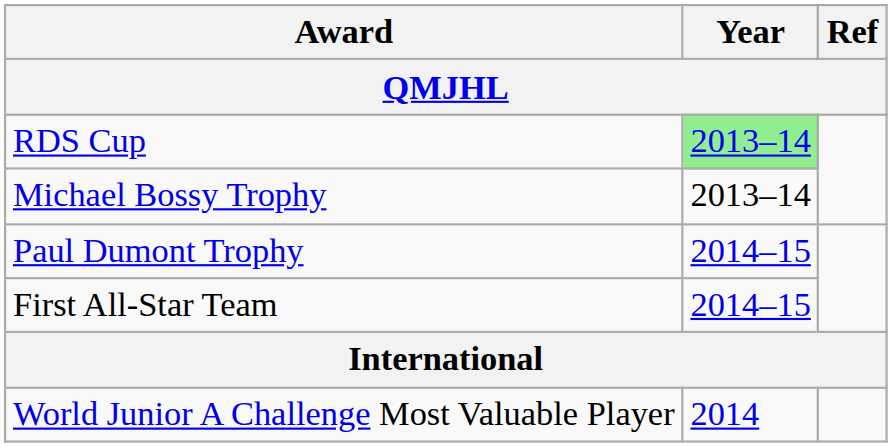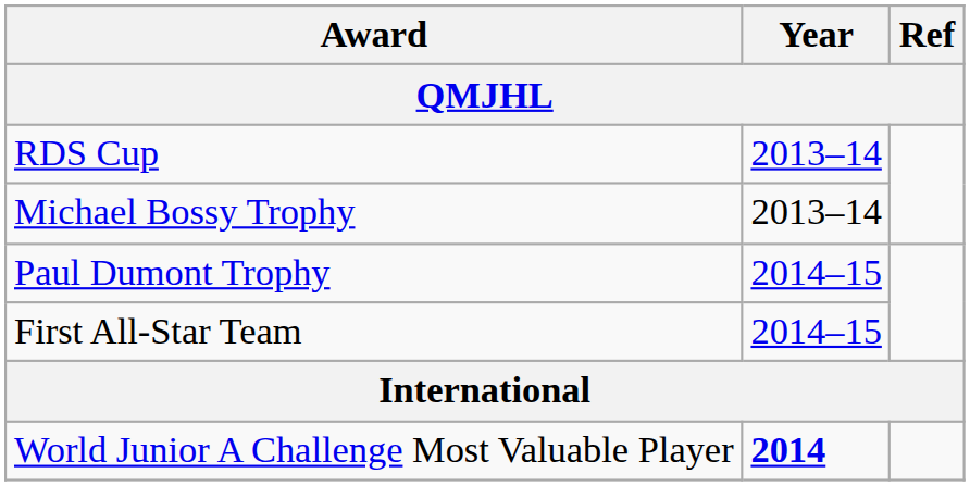RDS Cup | Year: lightgreen background -> no background
World Junior A Challenge Most Valuable Player | Year: normal -> bold
